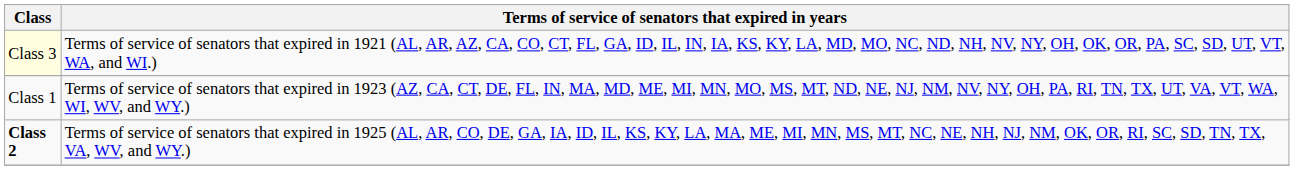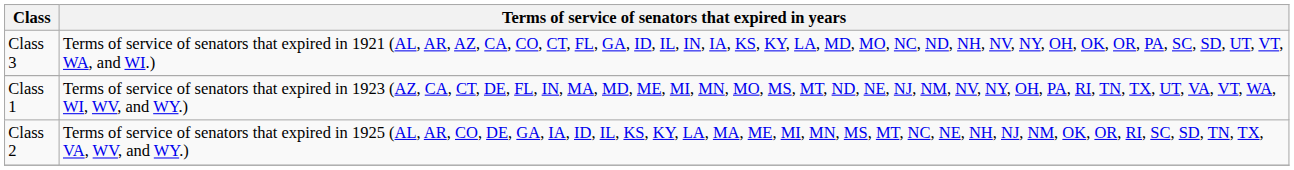Class 3 | Class: lightyellow background -> no background
Class 2 | Class: bold -> normal
